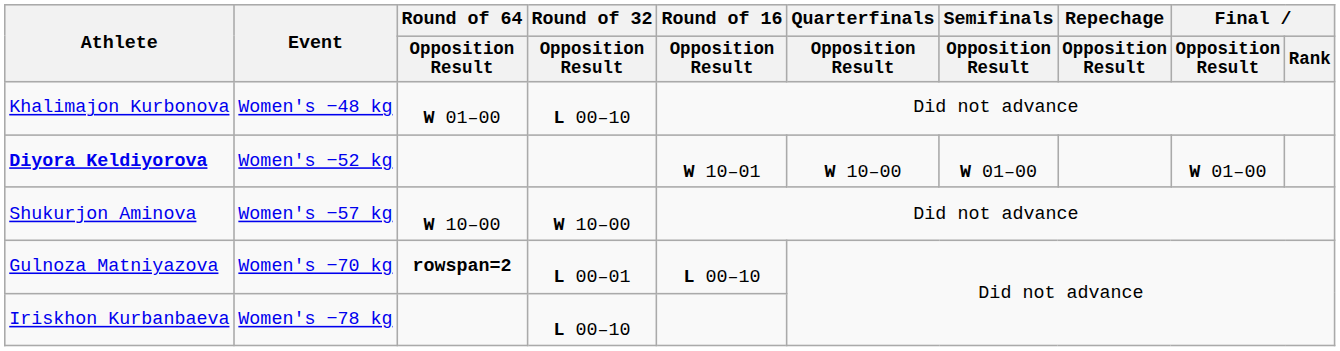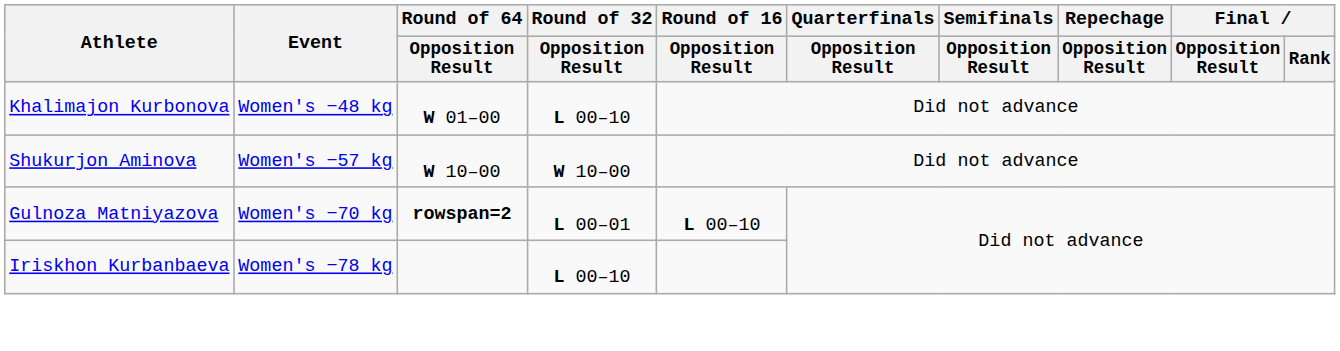- row: Diyora Keldiyorova | Women's −52 kg | W 10–01 | W 10–00 | W 01–00 | W 01–00
